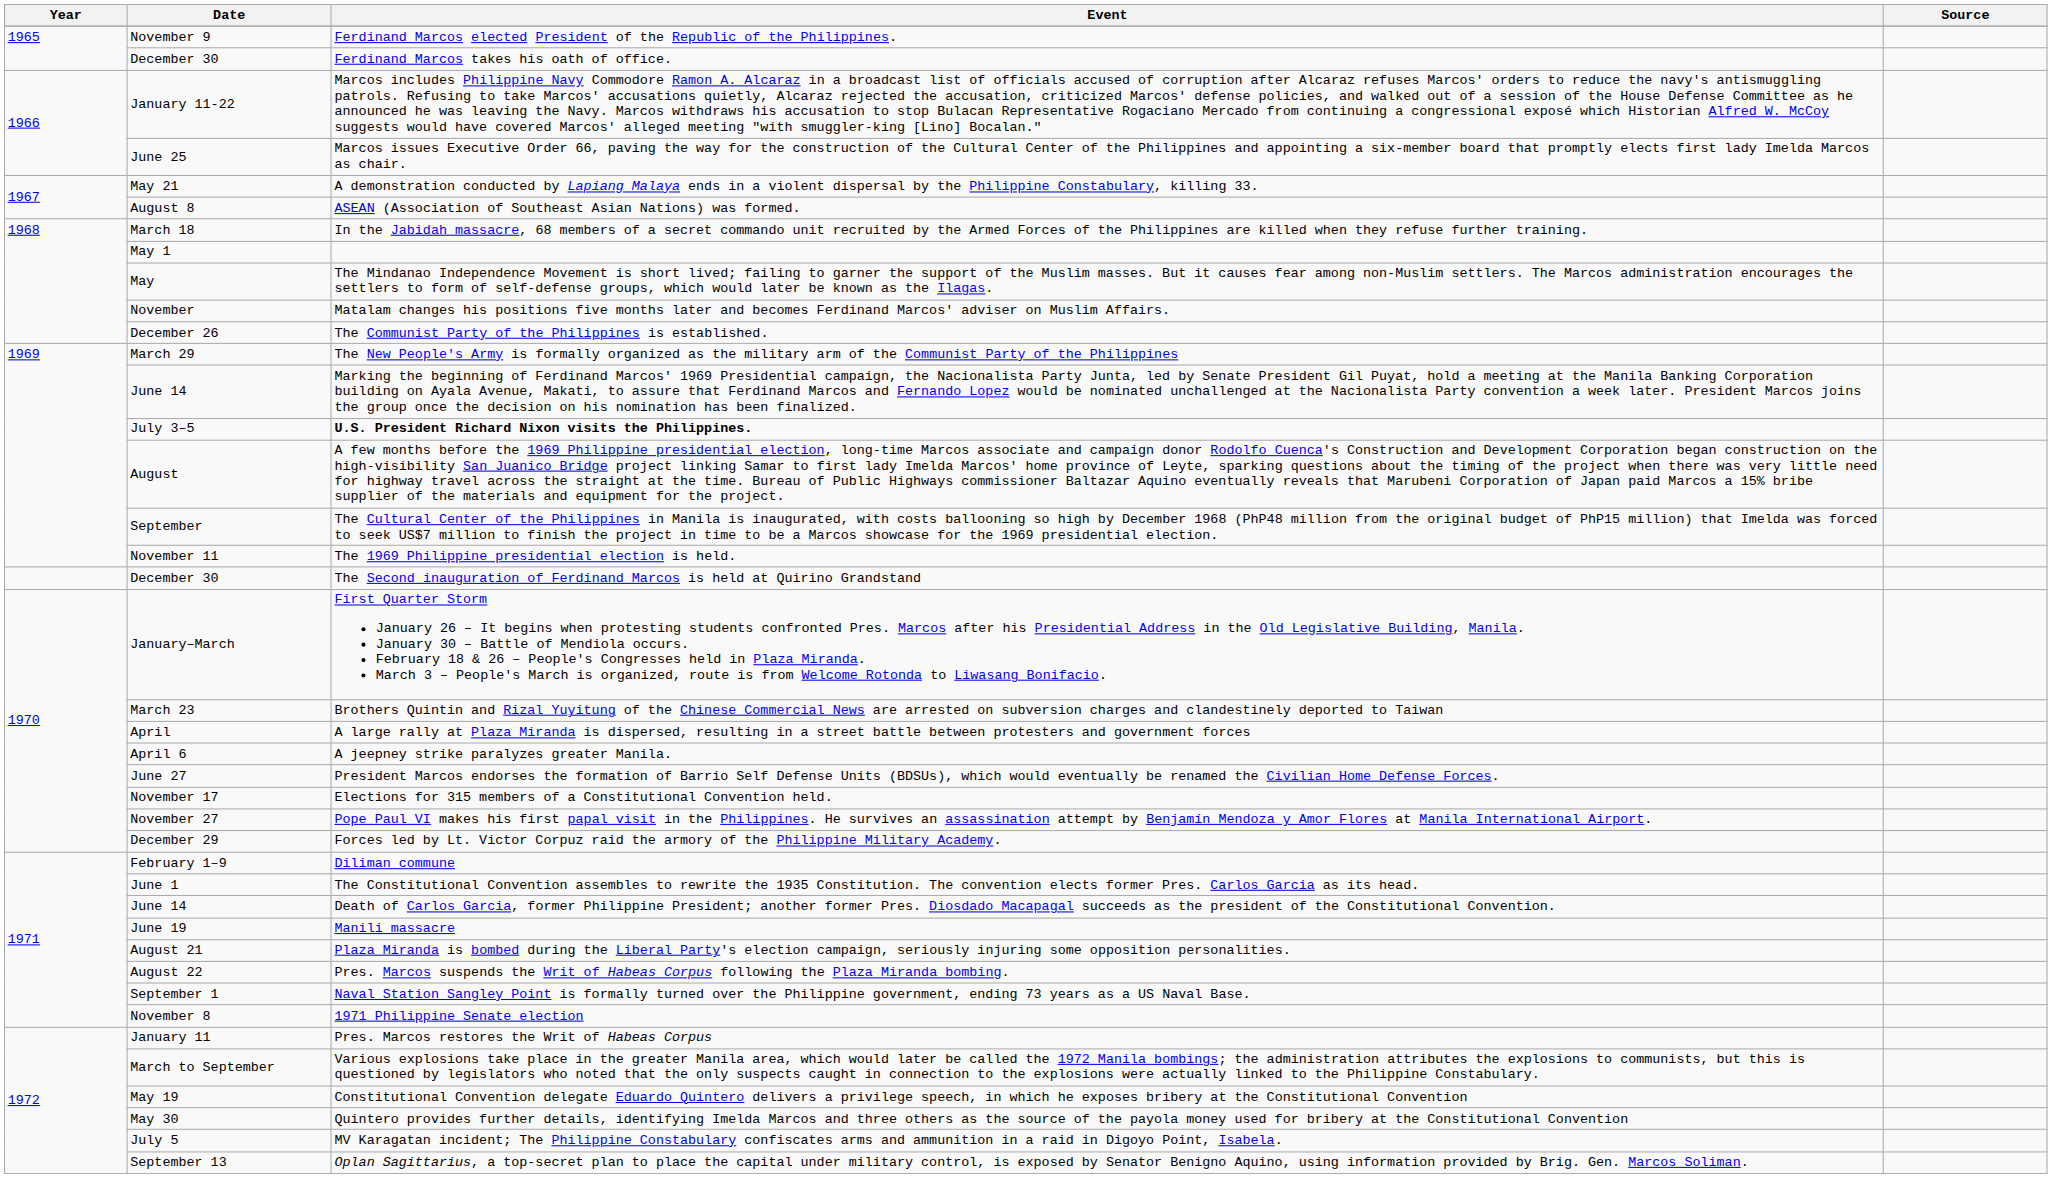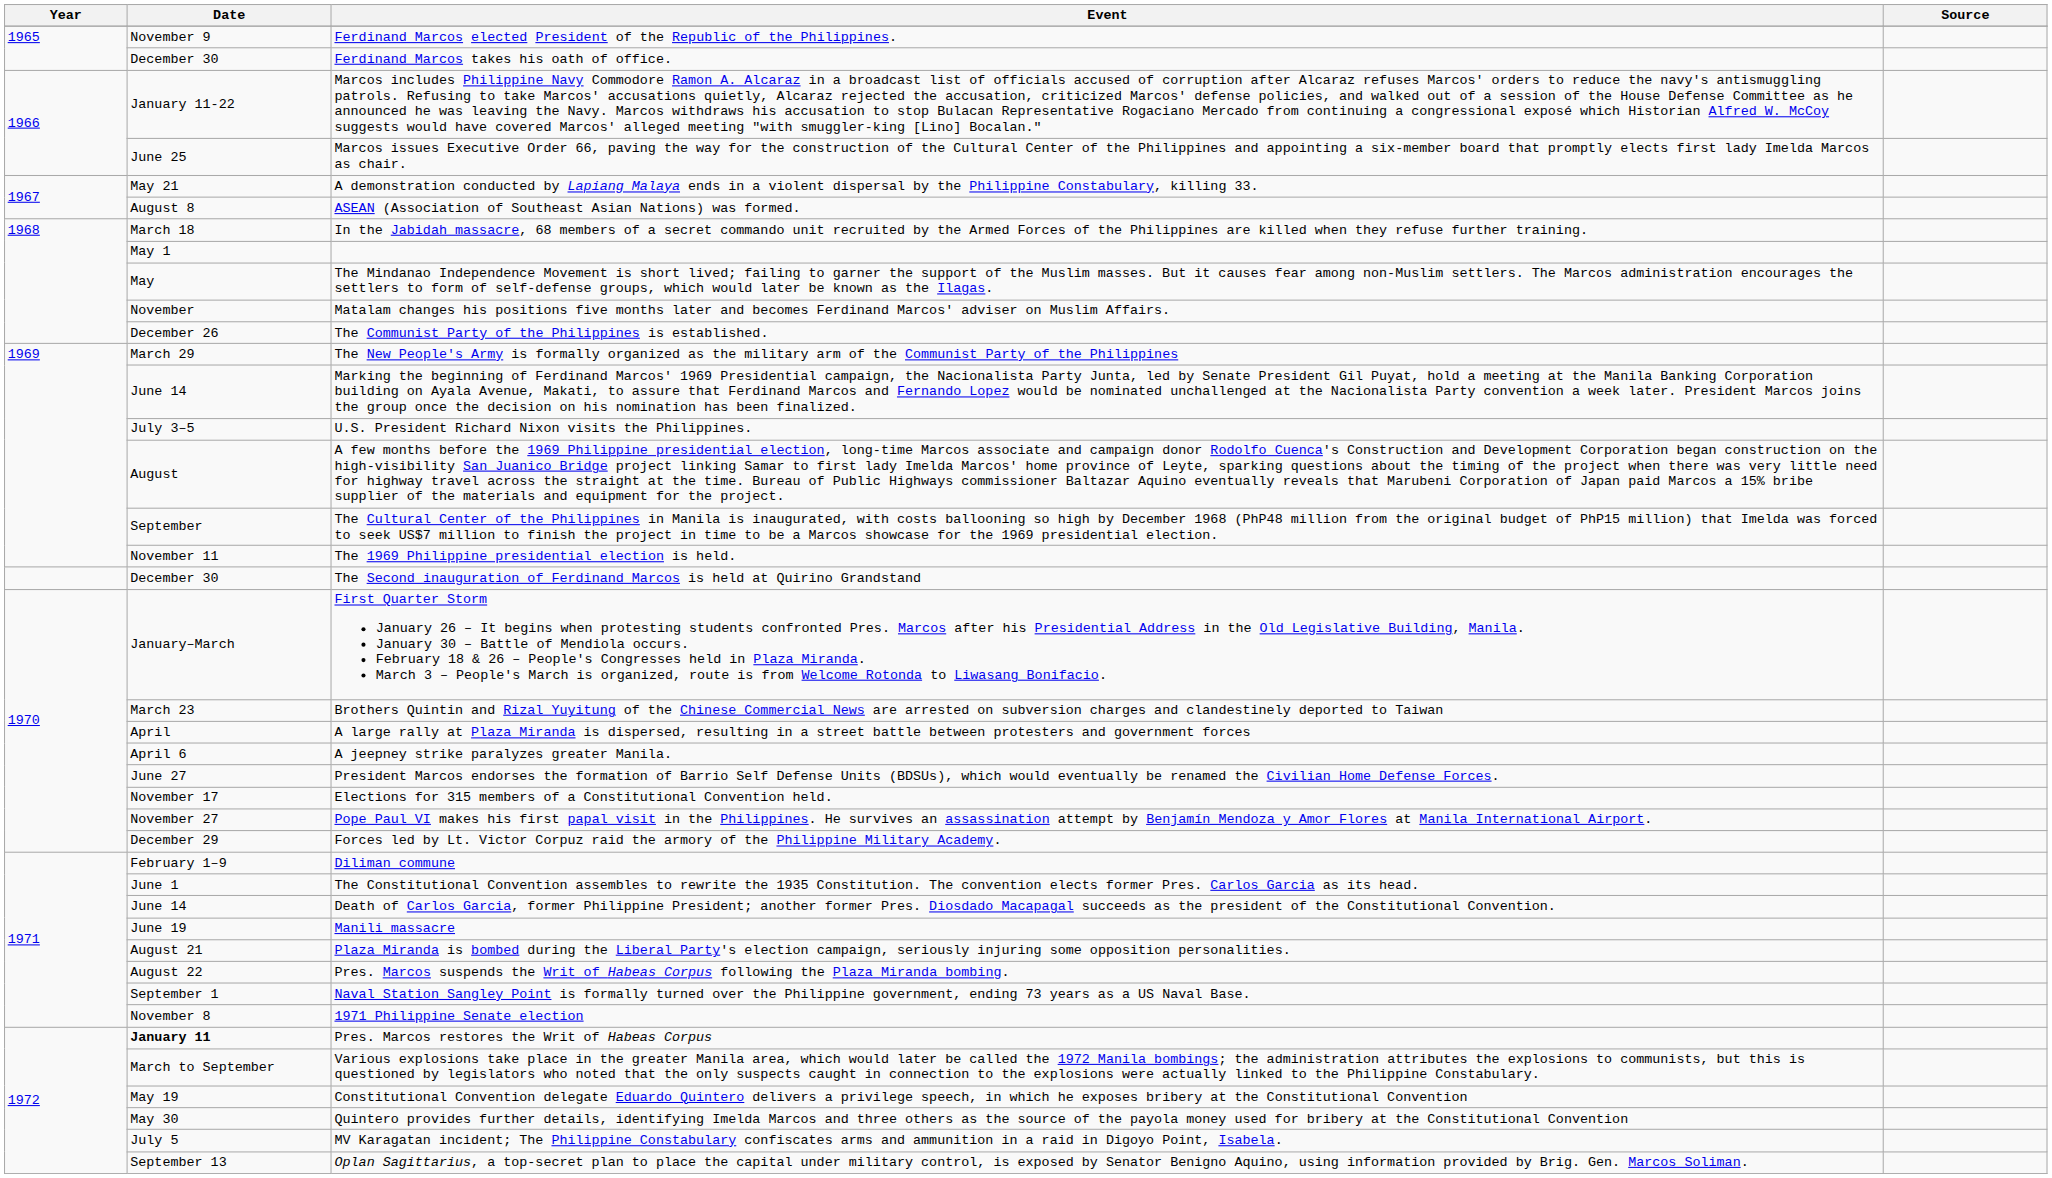U.S. President Richard Nixon visits the Philippines. | Event: bold -> normal
Pres. Marcos restores the Writ of Habeas Corpus | Date: normal -> bold
